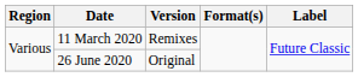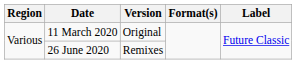11 March 2020 | Version: Remixes -> Original
26 June 2020 | Version: Original -> Remixes
